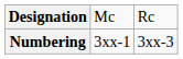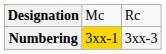Numbering | column 2: no background -> gold background
